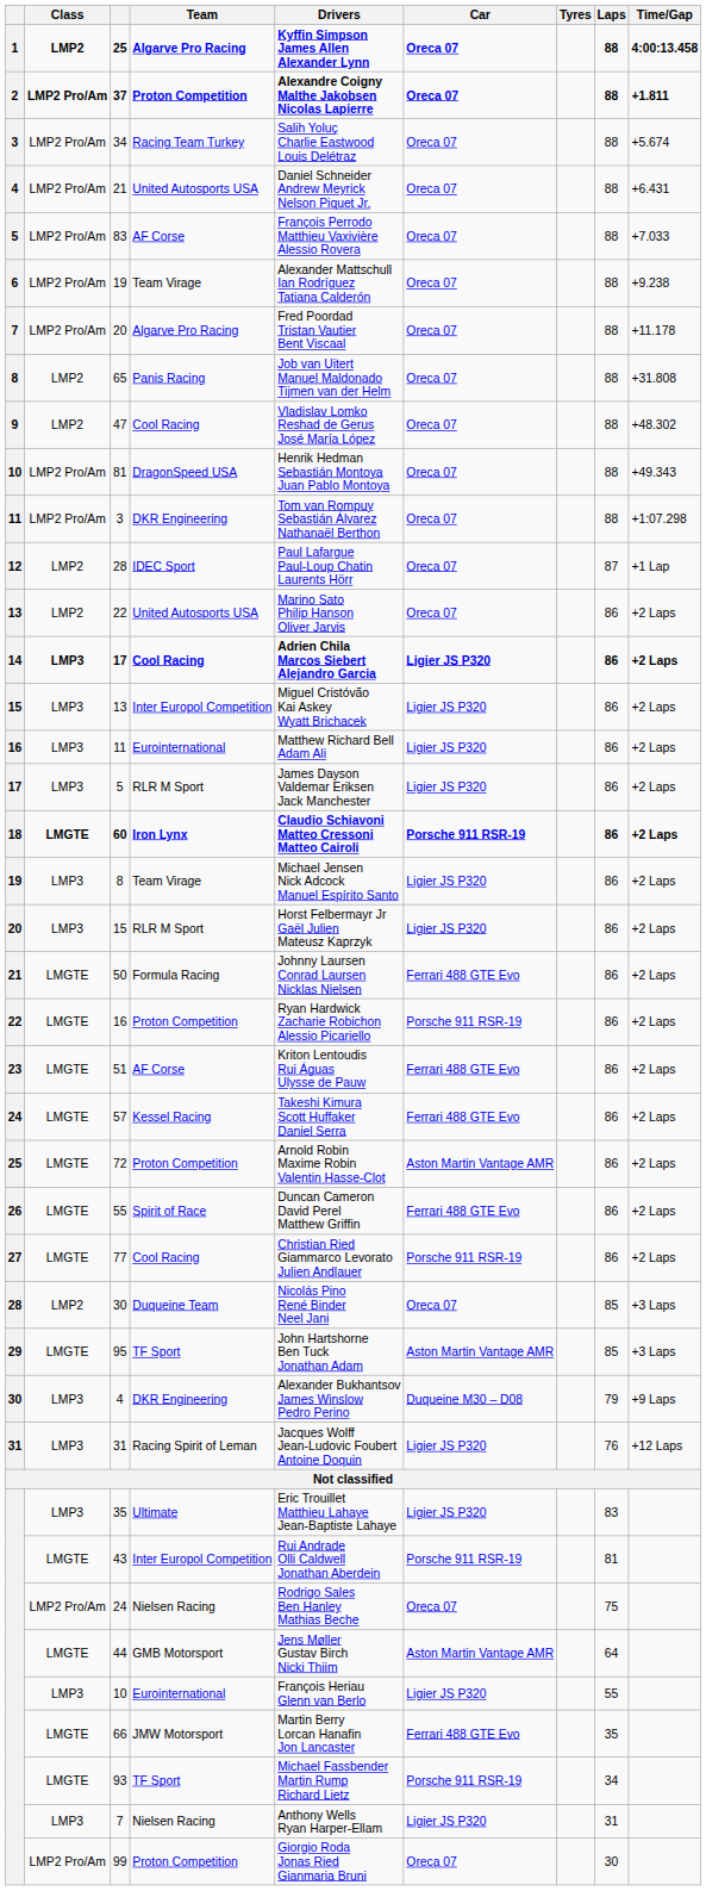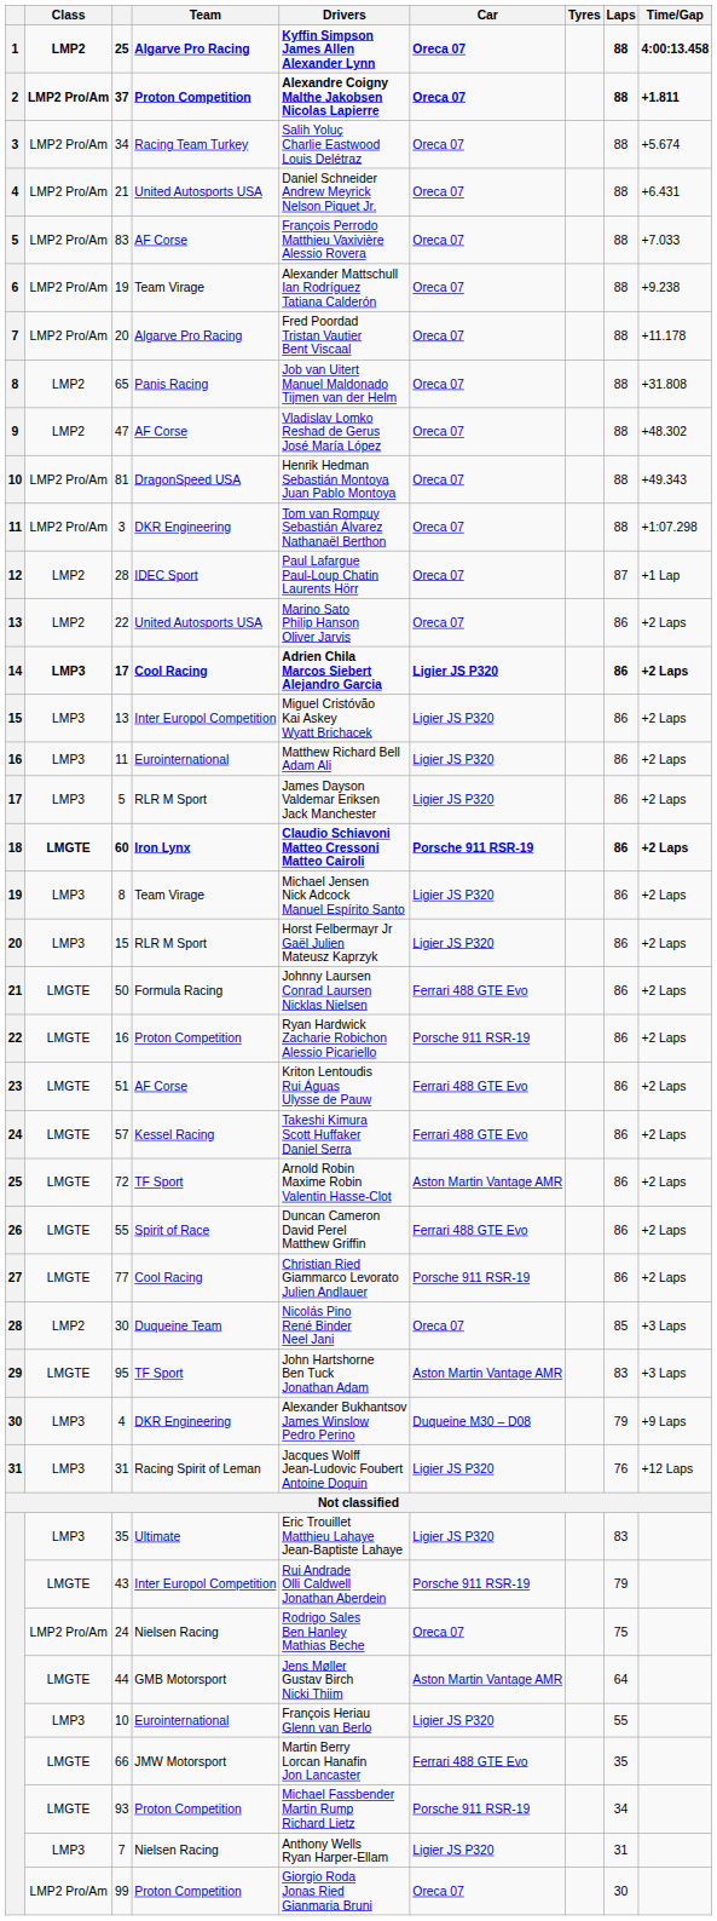47 | Team: Cool Racing -> AF Corse
72 | Team: Proton Competition -> TF Sport
95 | Laps: 85 -> 83
43 | Laps: 81 -> 79
93 | Team: TF Sport -> Proton Competition
